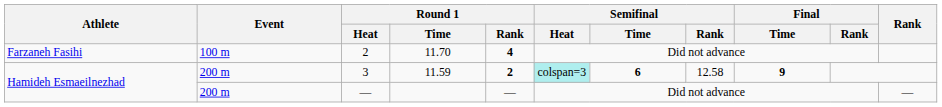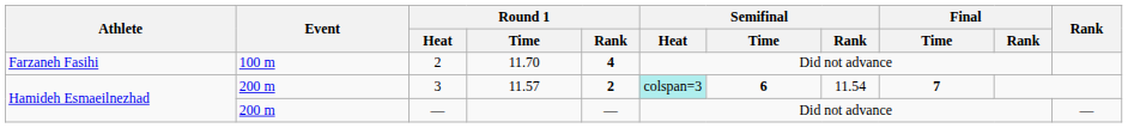3 | Round 1 / Time: 11.59 -> 11.57
3 | Semifinal / Rank: 12.58 -> 11.54
3 | Final / Time: 9 -> 7
